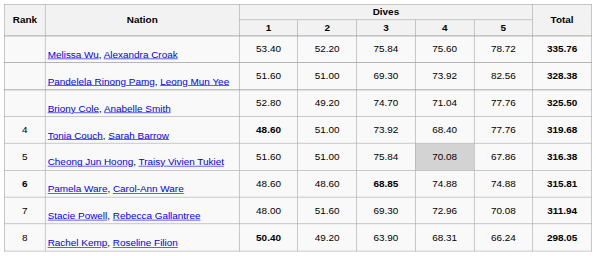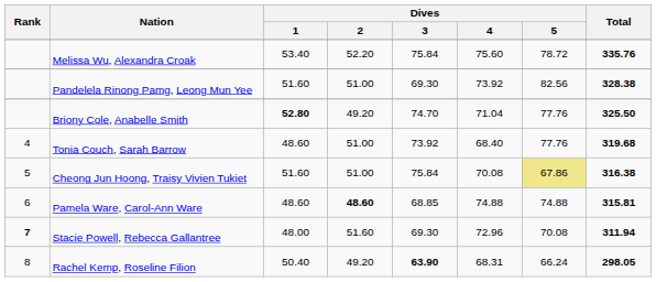Briony Cole, Anabelle Smith | Dives / 1: normal -> bold
Tonia Couch, Sarah Barrow | Dives / 1: bold -> normal
Cheong Jun Hoong, Traisy Vivien Tukiet | Dives / 4: lightgrey background -> no background
Cheong Jun Hoong, Traisy Vivien Tukiet | Dives / 5: no background -> khaki background
Pamela Ware, Carol-Ann Ware | Rank: bold -> normal
Pamela Ware, Carol-Ann Ware | Dives / 2: normal -> bold
Pamela Ware, Carol-Ann Ware | Dives / 3: bold -> normal
Stacie Powell, Rebecca Gallantree | Rank: normal -> bold
Rachel Kemp, Roseline Filion | Dives / 1: bold -> normal
Rachel Kemp, Roseline Filion | Dives / 3: normal -> bold
